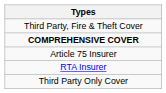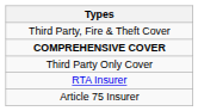row 4 | column 1: Article 75 Insurer -> Third Party Only Cover
row 6 | column 1: Third Party Only Cover -> Article 75 Insurer
